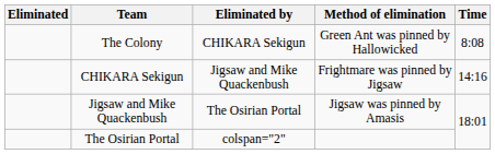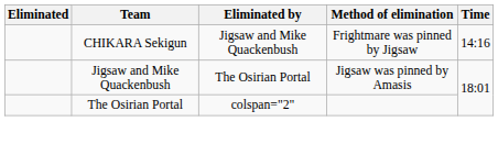- row: The Colony | CHIKARA Sekigun | Green Ant was pinned by Hallowicked | 8:08
